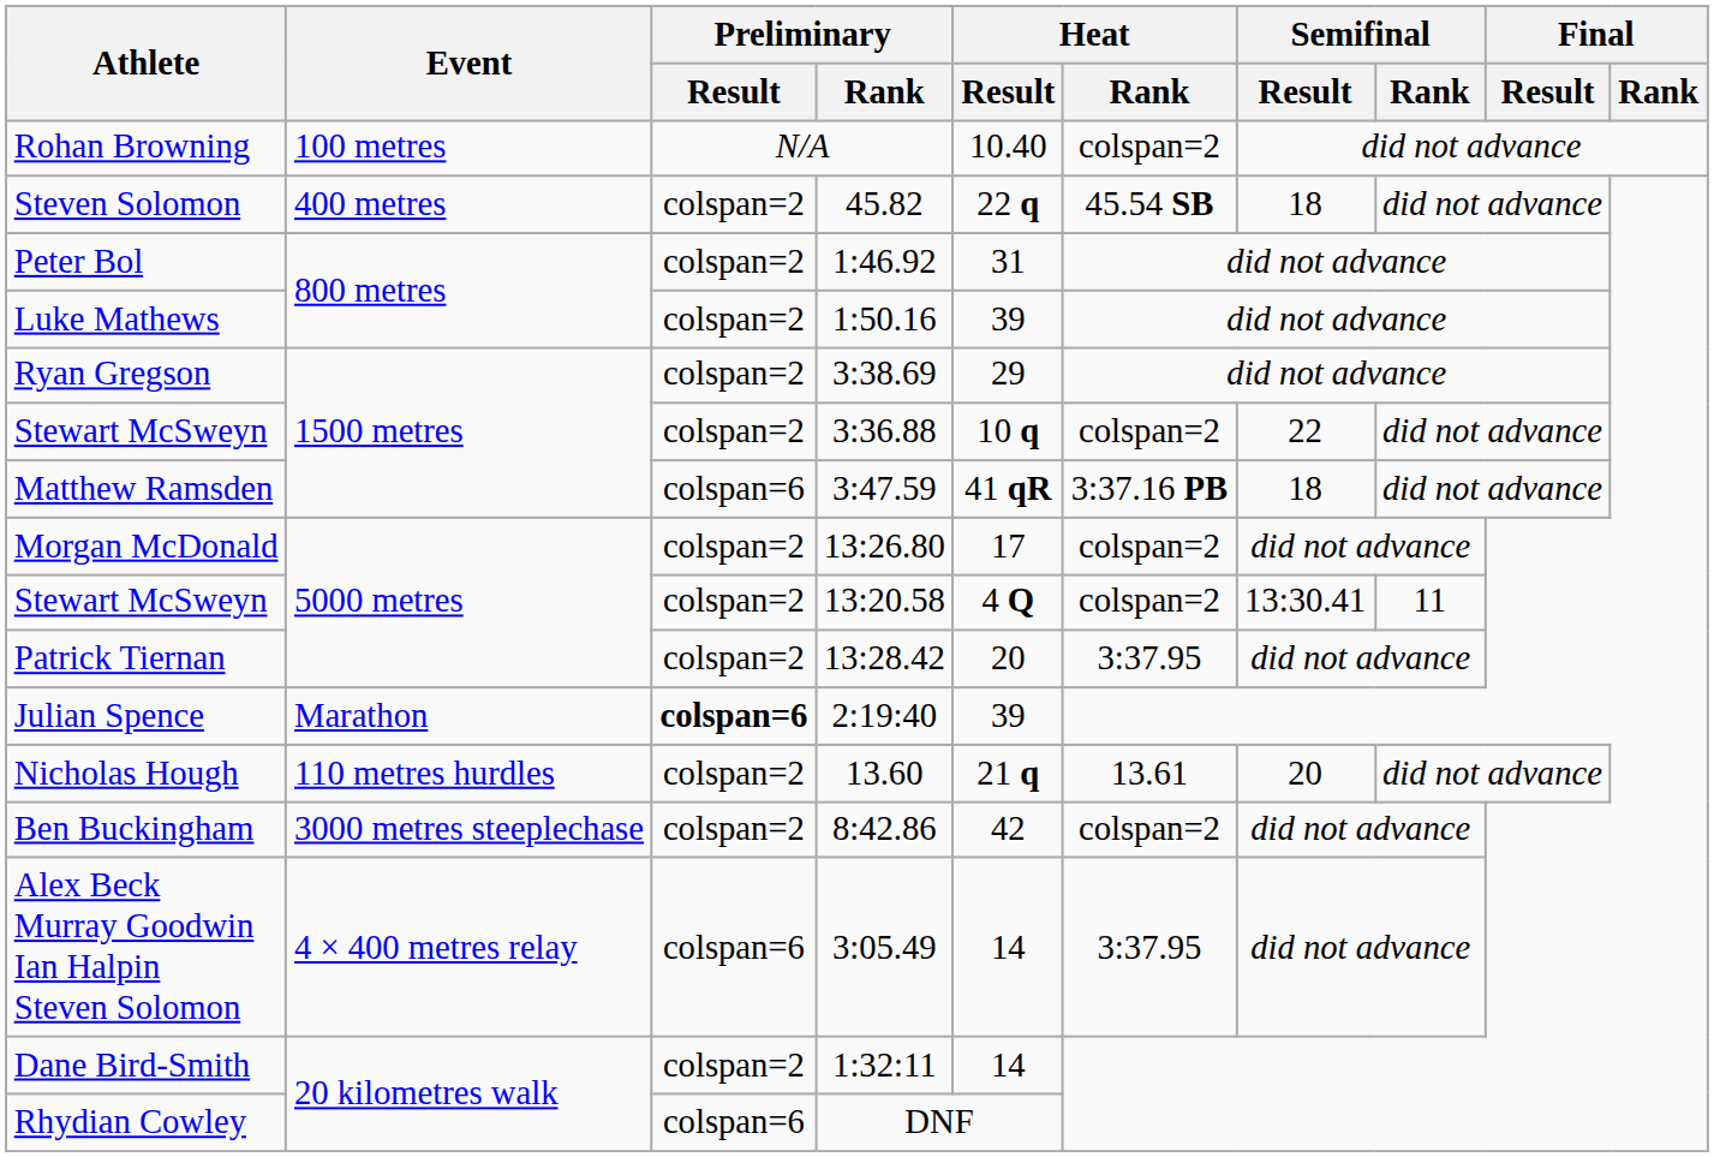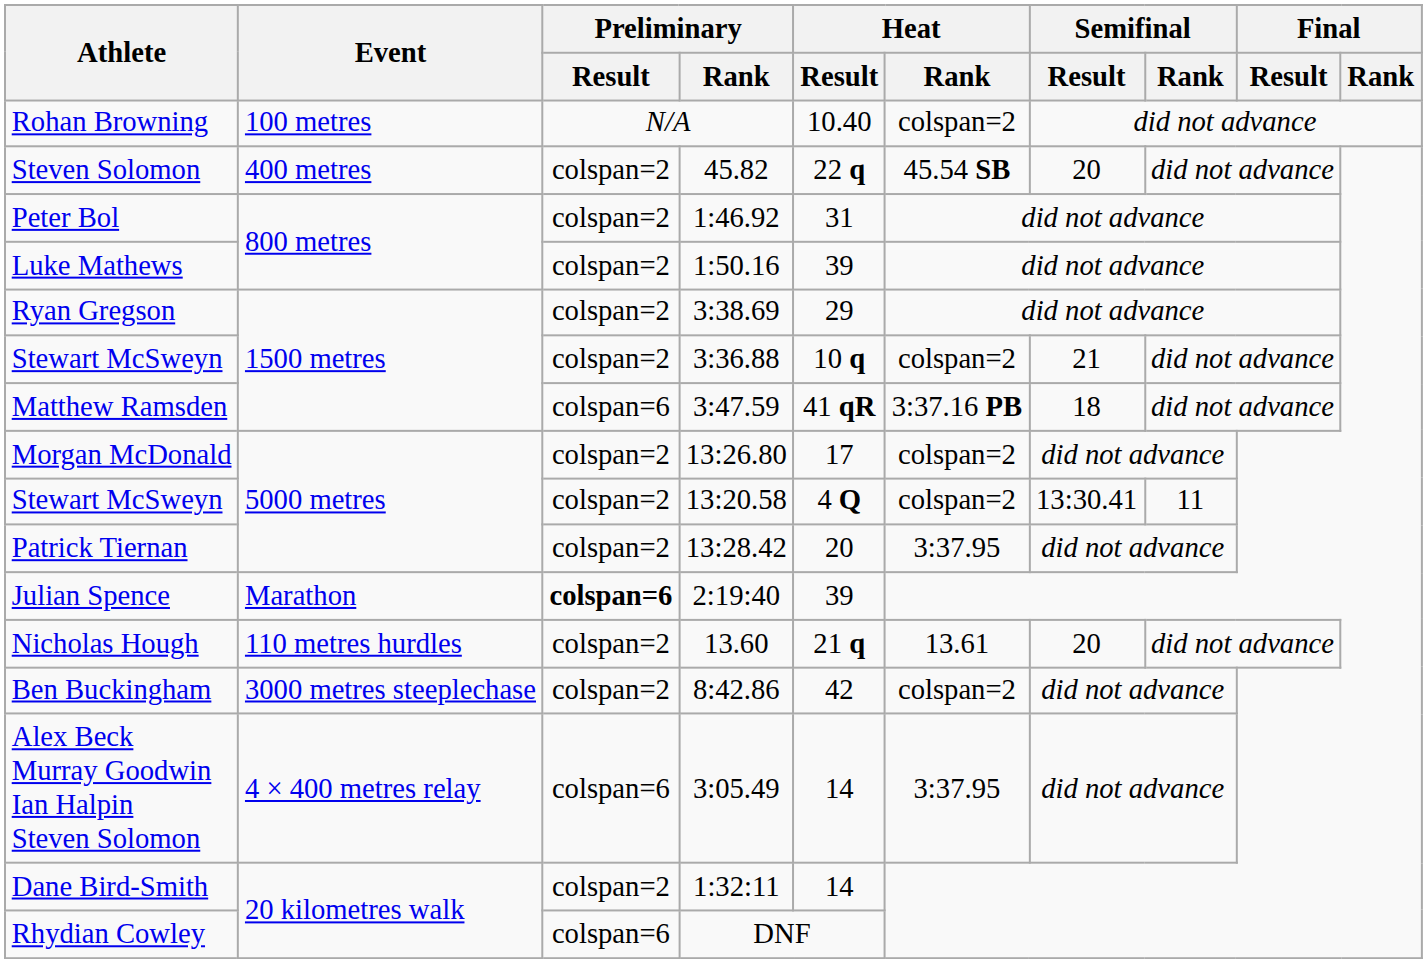Steven Solomon | Semifinal / Result: 18 -> 20
Stewart McSweyn / 3:36.88 | Semifinal / Result: 22 -> 21
